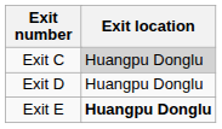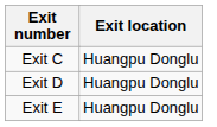Exit C | Exit location: lightgrey background -> no background
Exit E | Exit location: bold -> normal
